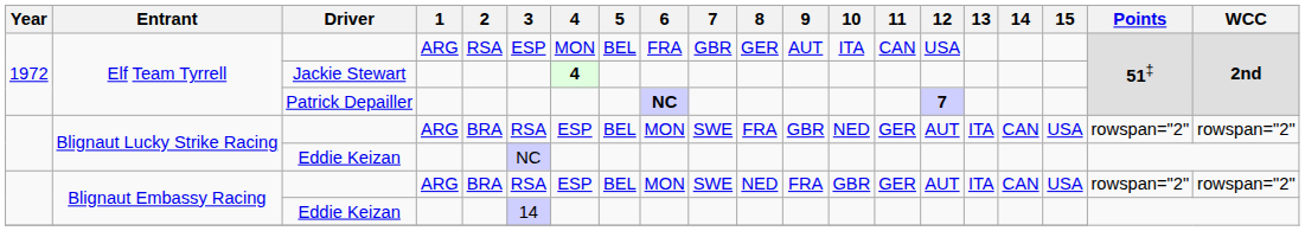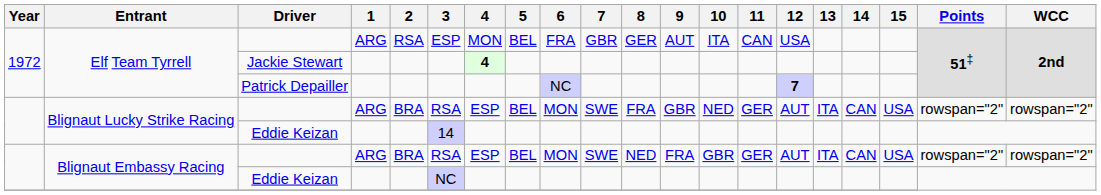Patrick Depailler | 6: bold -> normal
Blignaut Lucky Strike Racing / Eddie Keizan | 3: NC -> 14
Blignaut Embassy Racing / Eddie Keizan | 3: 14 -> NC
